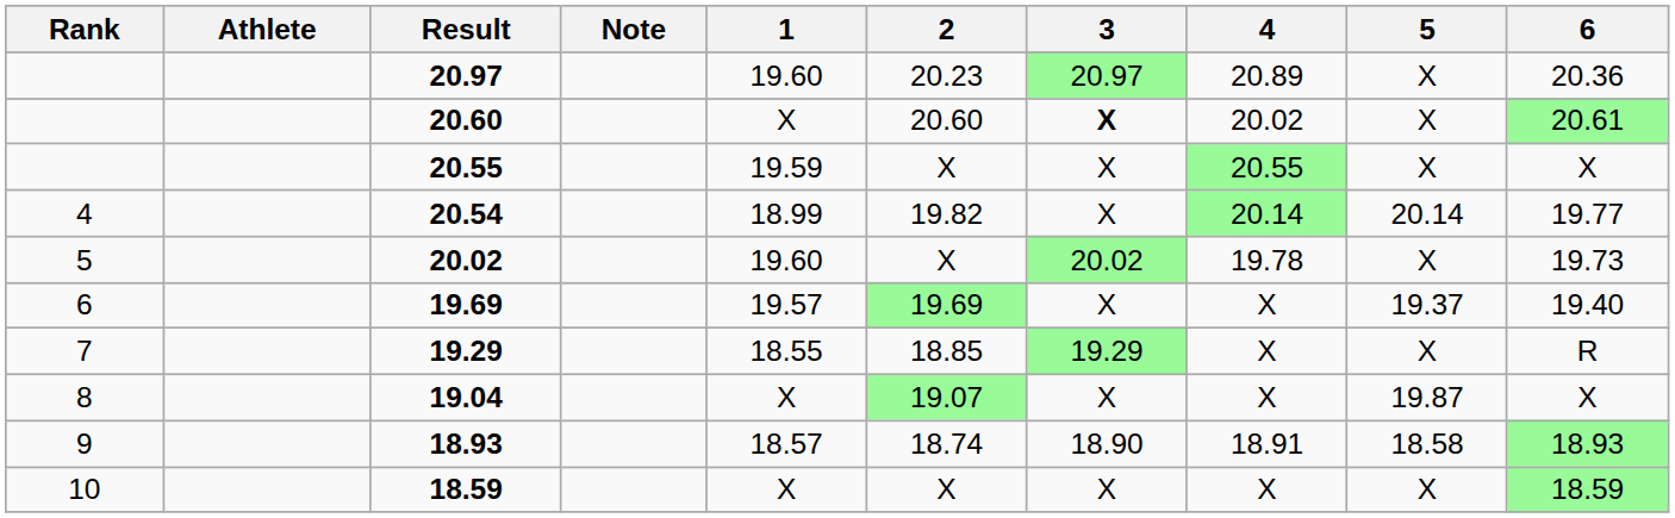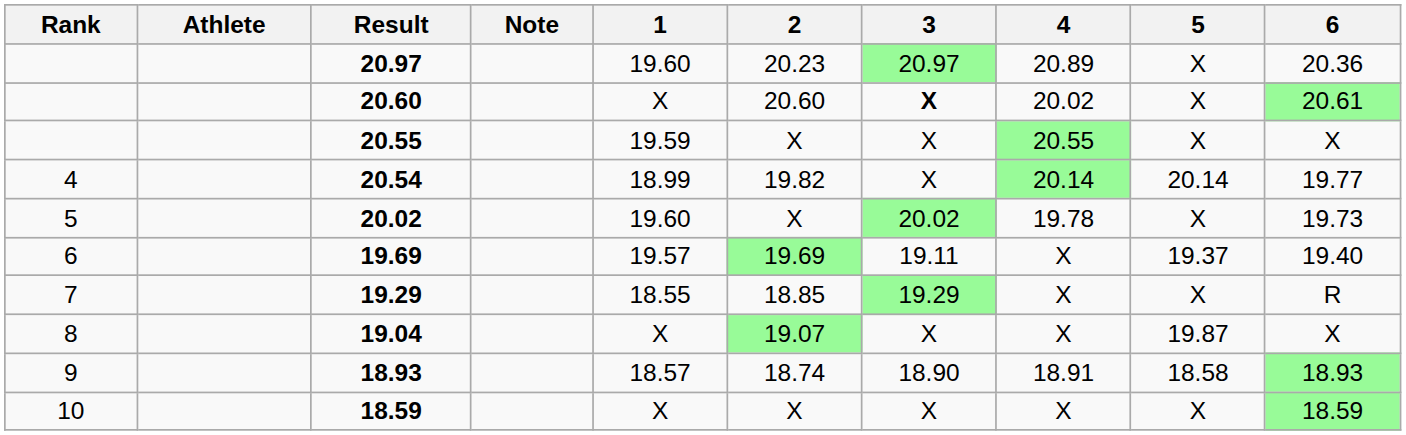row 7 | 3: X -> 19.11
